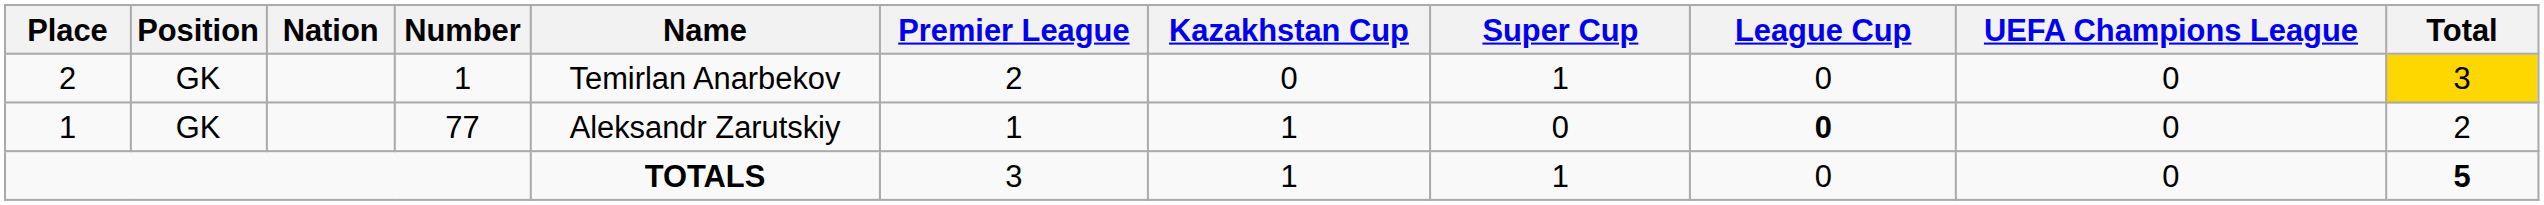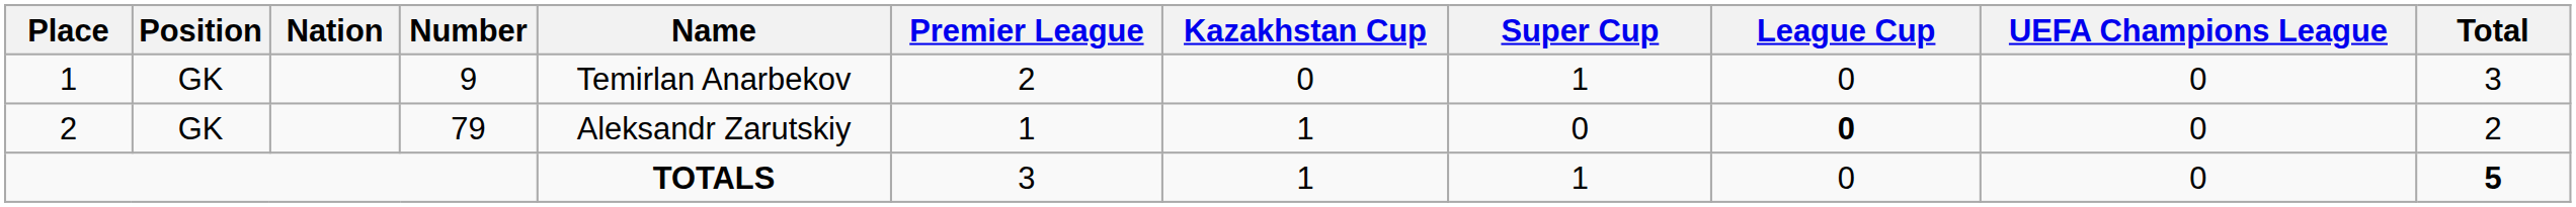row 2 | Place: 2 -> 1
row 2 | Number: 1 -> 9
row 2 | Total: gold background -> no background
row 3 | Place: 1 -> 2
row 3 | Number: 77 -> 79
